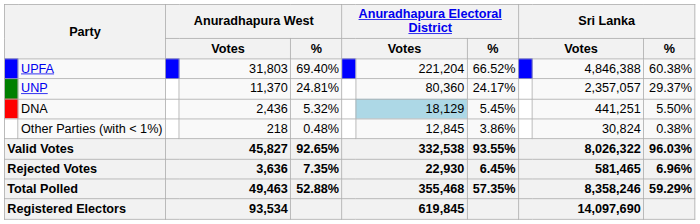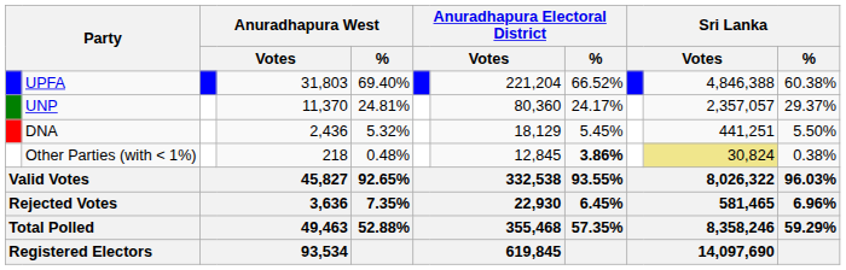DNA | column 7: lightblue background -> no background
Other Parties (with < 1%) | Anuradhapura Electoral District / %: normal -> bold
Other Parties (with < 1%) | column 10: no background -> khaki background
